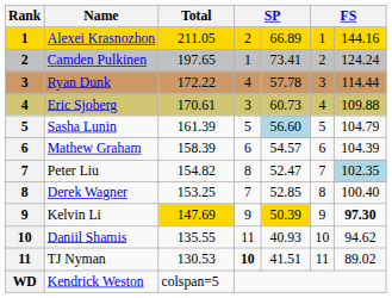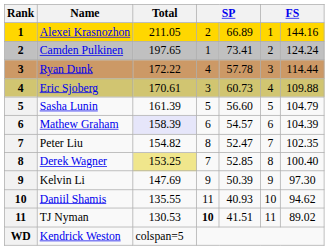Sasha Lunin | column 5: lightblue background -> no background
Mathew Graham | Total: no background -> lavender background
Peter Liu | column 7: lightblue background -> no background
Derek Wagner | Total: no background -> khaki background
Kelvin Li | Total: gold background -> no background
Kelvin Li | column 5: gold background -> no background
Kelvin Li | column 7: bold -> normal
